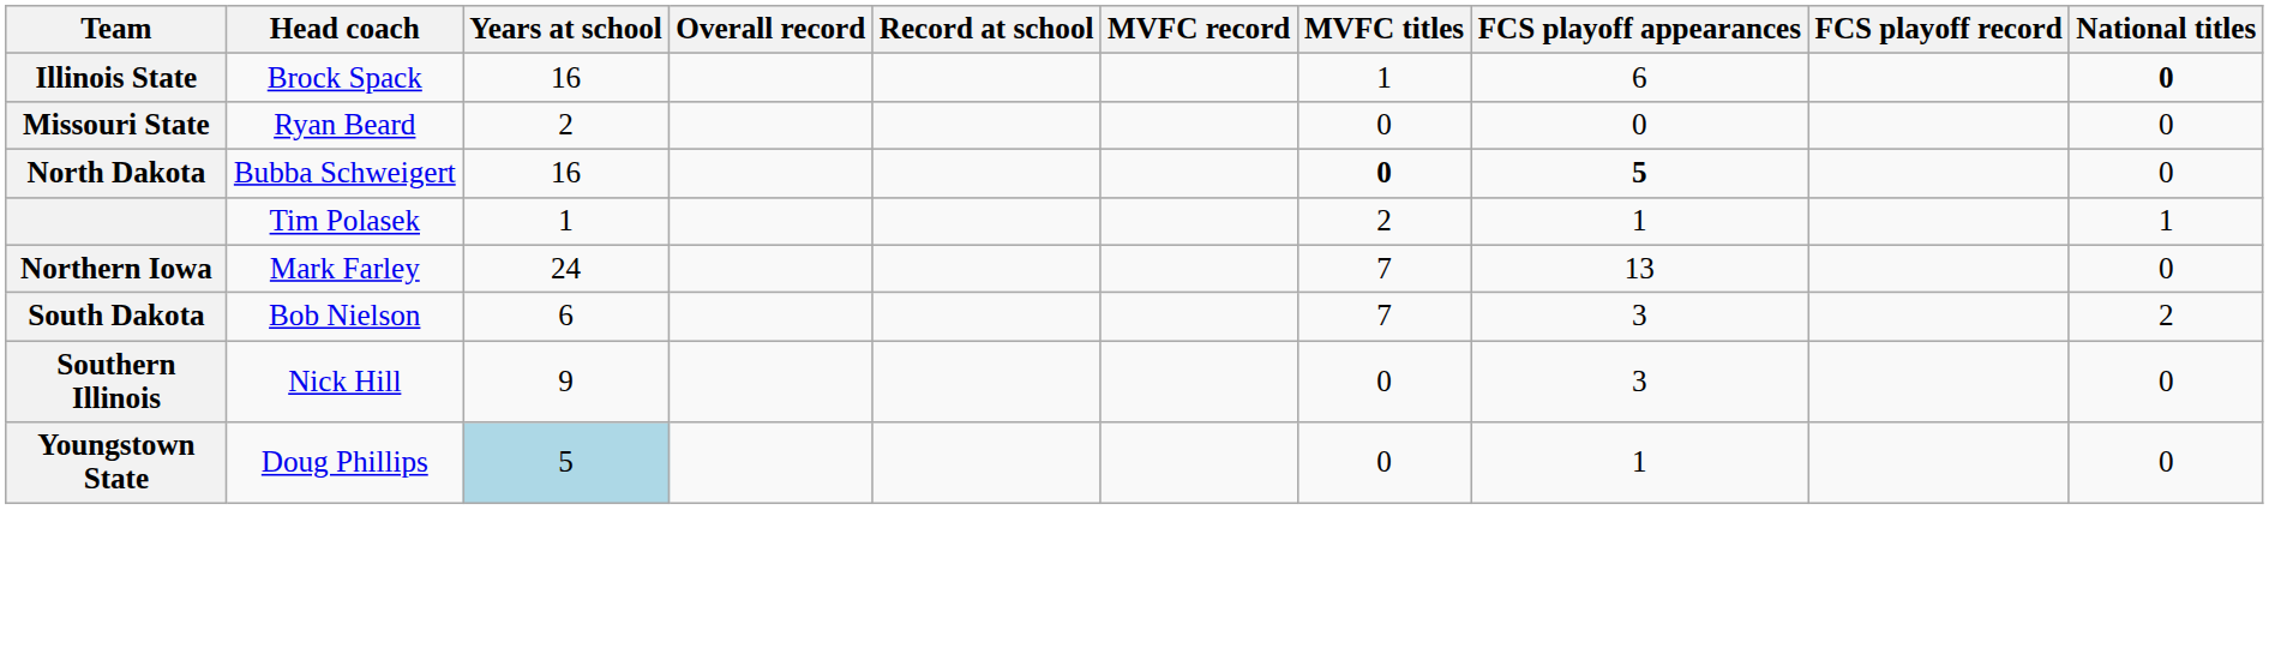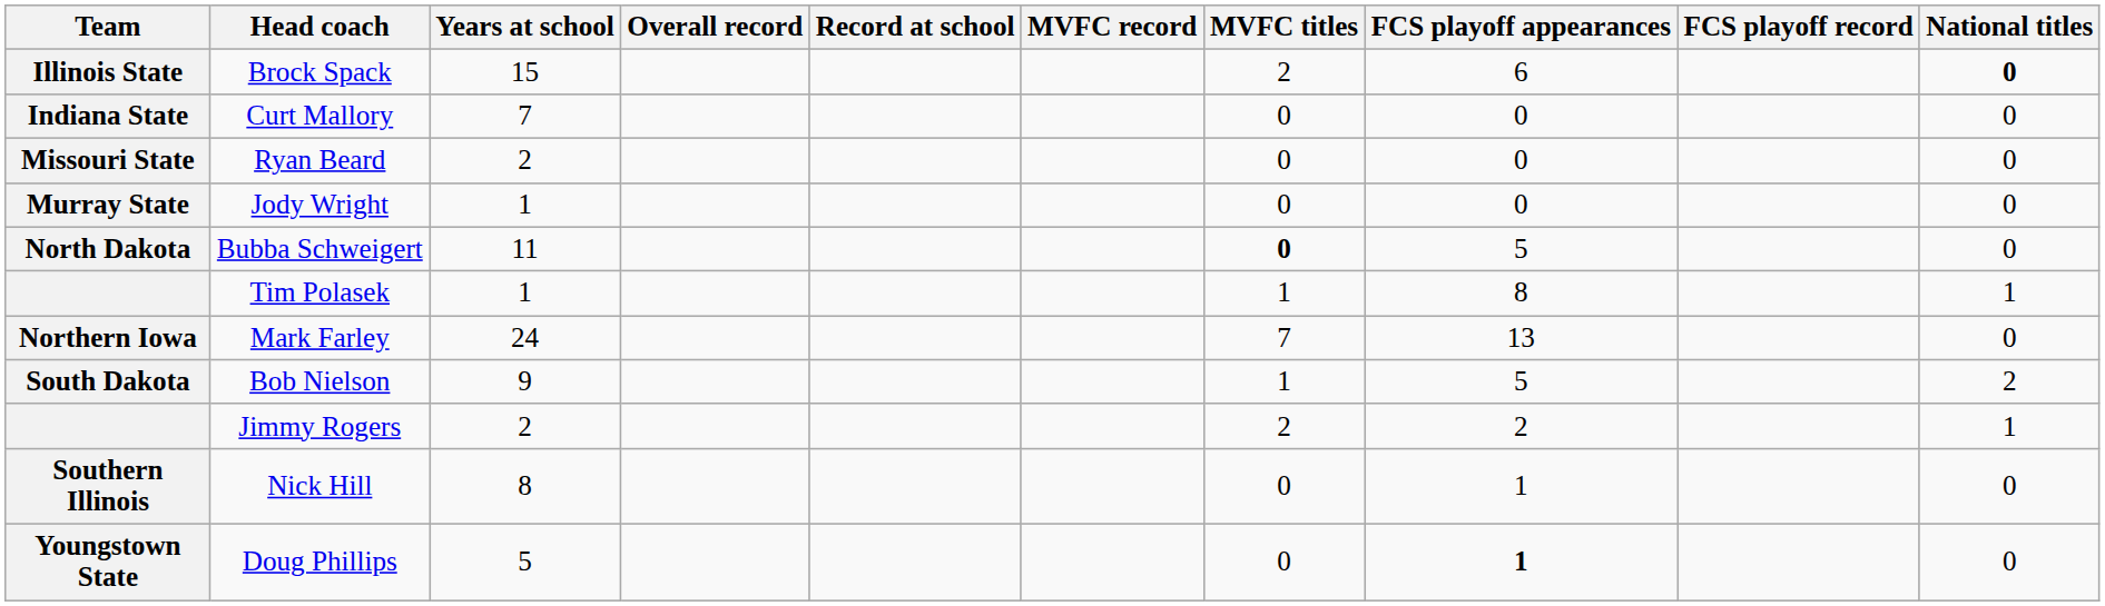Brock Spack | Years at school: 16 -> 15
Brock Spack | MVFC titles: 1 -> 2
+ row: Indiana State | Curt Mallory | 7 | 0 | 0 | 0
+ row: Murray State | Jody Wright | 1 | 0 | 0 | 0
Bubba Schweigert | Years at school: 16 -> 11
Bubba Schweigert | FCS playoff appearances: bold -> normal
Tim Polasek | MVFC titles: 2 -> 1
Tim Polasek | FCS playoff appearances: 1 -> 8
Bob Nielson | Years at school: 6 -> 9
Bob Nielson | MVFC titles: 7 -> 1
Bob Nielson | FCS playoff appearances: 3 -> 5
+ row: Jimmy Rogers | 2 | 2 | 2 | 1
Nick Hill | Years at school: 9 -> 8
Nick Hill | FCS playoff appearances: 3 -> 1
Doug Phillips | Years at school: lightblue background -> no background
Doug Phillips | FCS playoff appearances: normal -> bold
